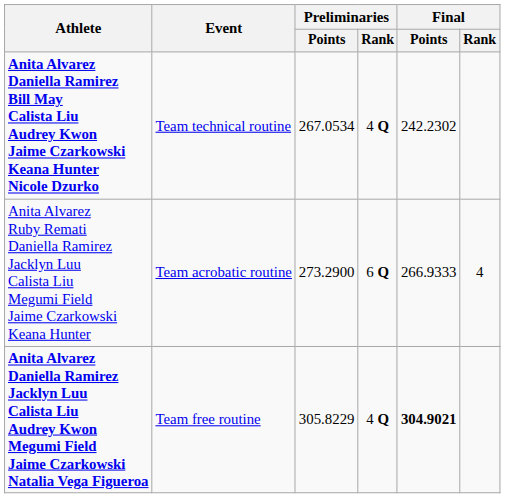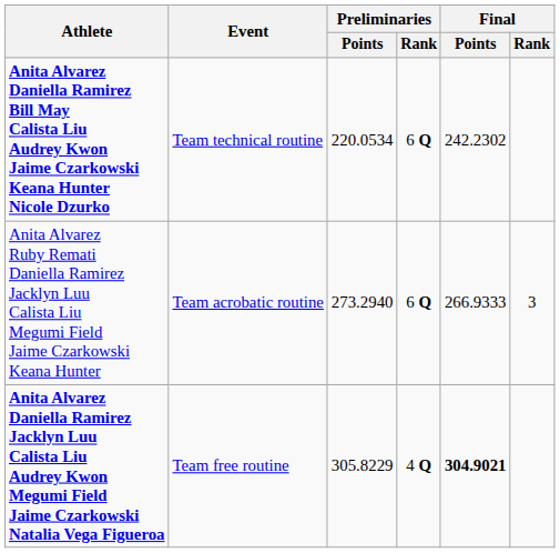row 3 | Preliminaries / Points: 267.0534 -> 220.0534
row 3 | Preliminaries / Rank: 4 Q -> 6 Q
row 4 | Preliminaries / Points: 273.2900 -> 273.2940
row 4 | Final / Rank: 4 -> 3
